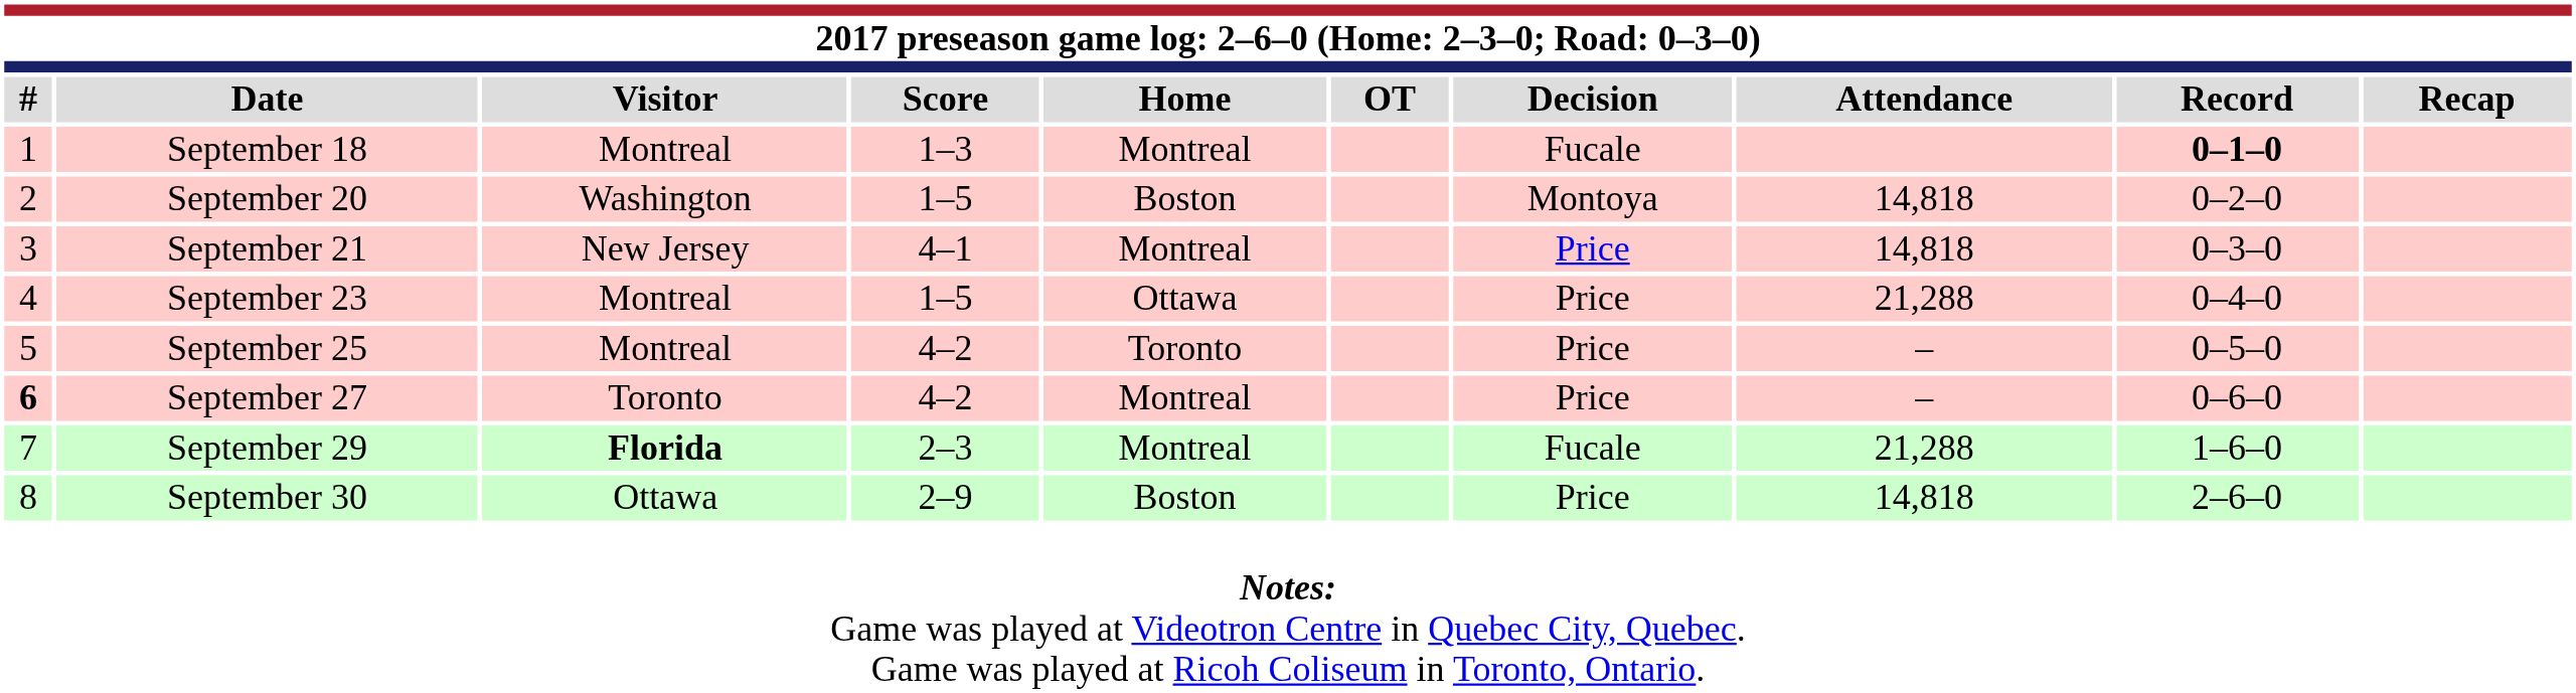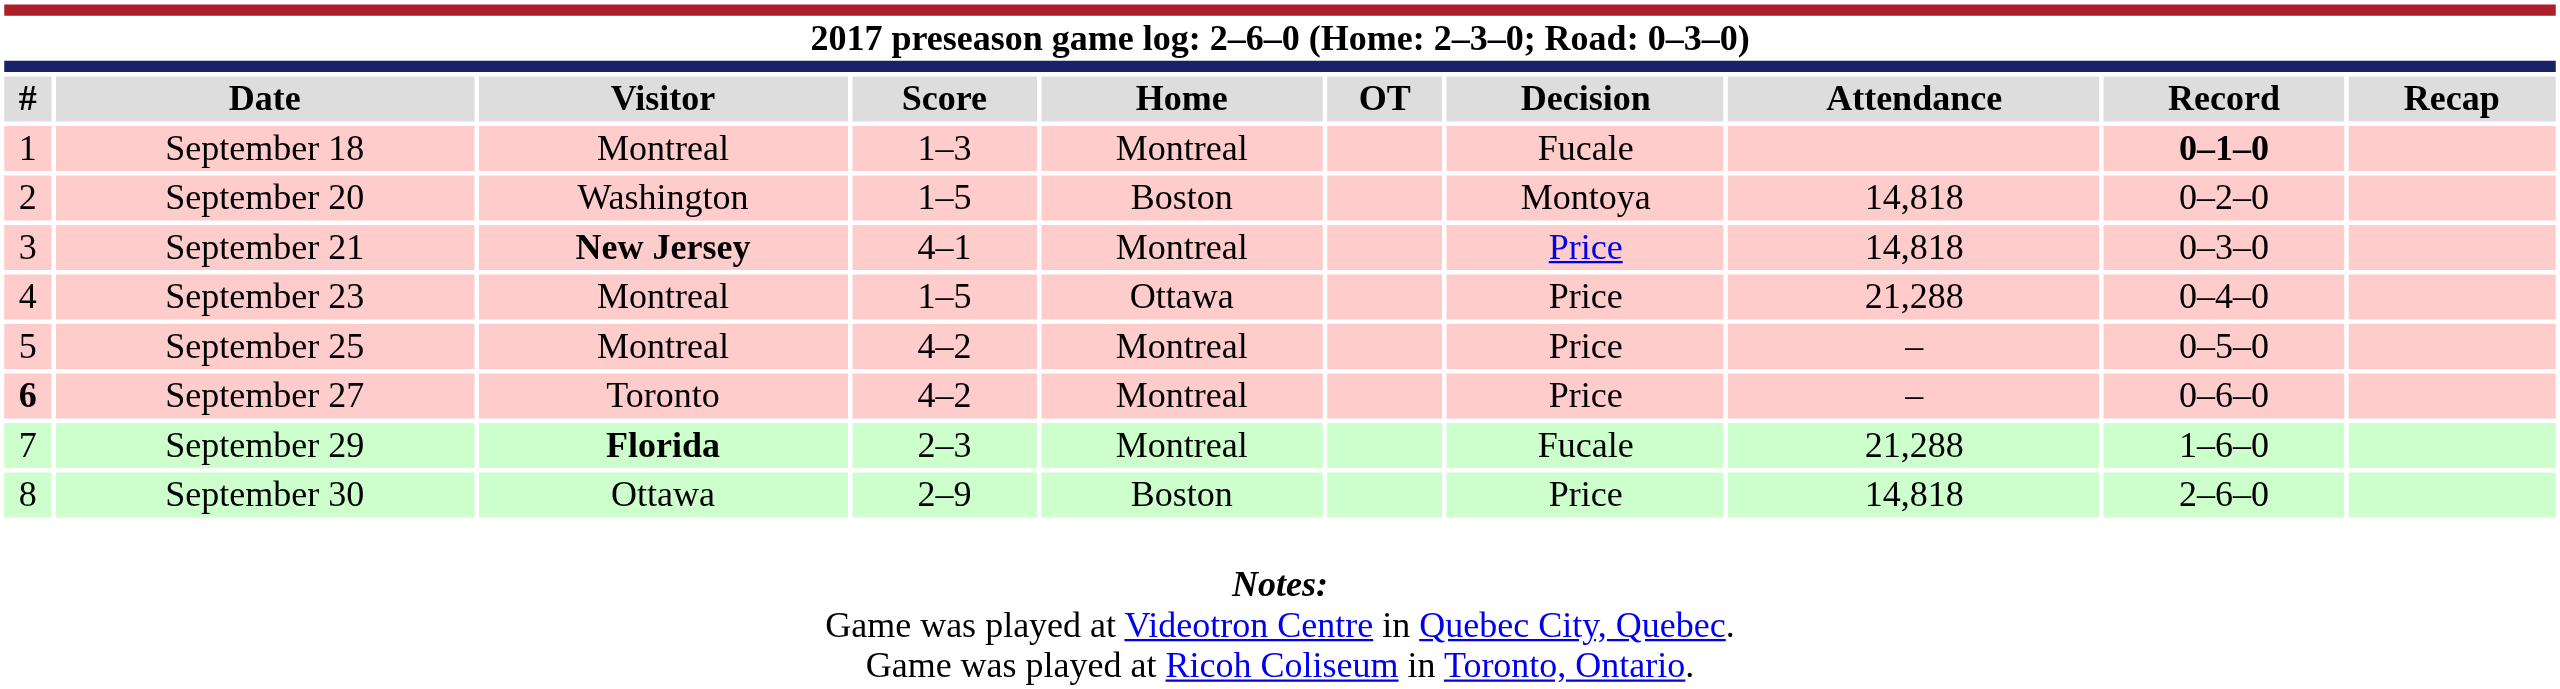September 21 | Visitor: normal -> bold
September 25 | Home: Toronto -> Montreal
